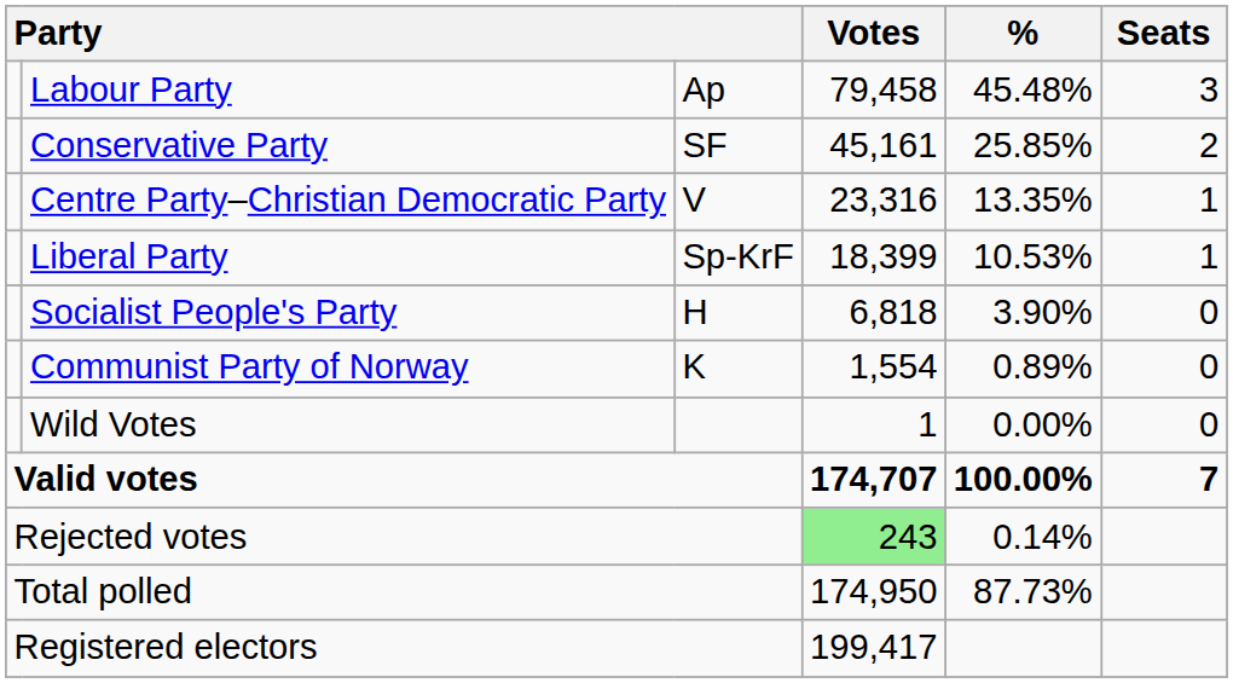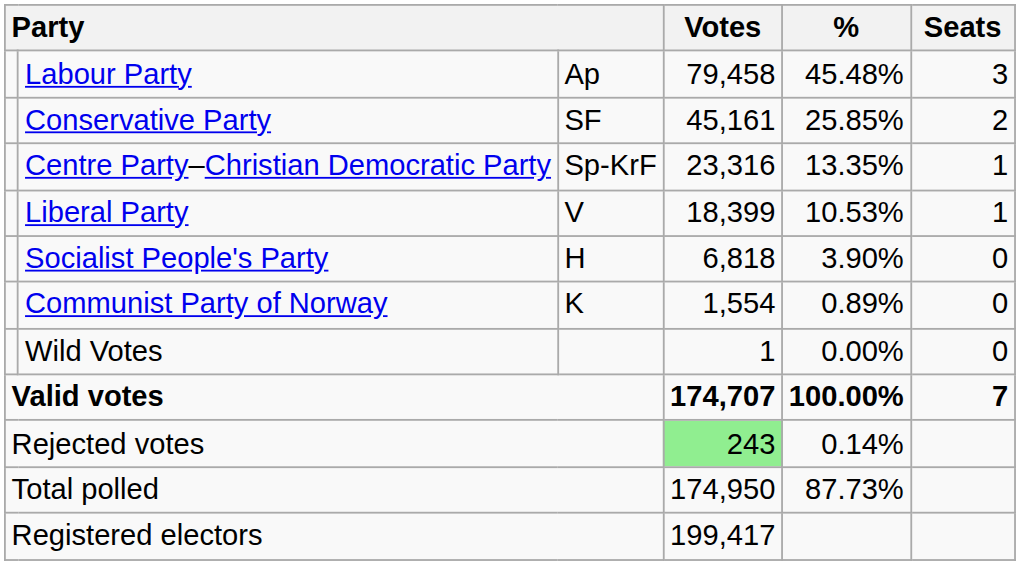Centre Party–Christian Democratic Party | column 3: V -> Sp-KrF
Liberal Party | column 3: Sp-KrF -> V
